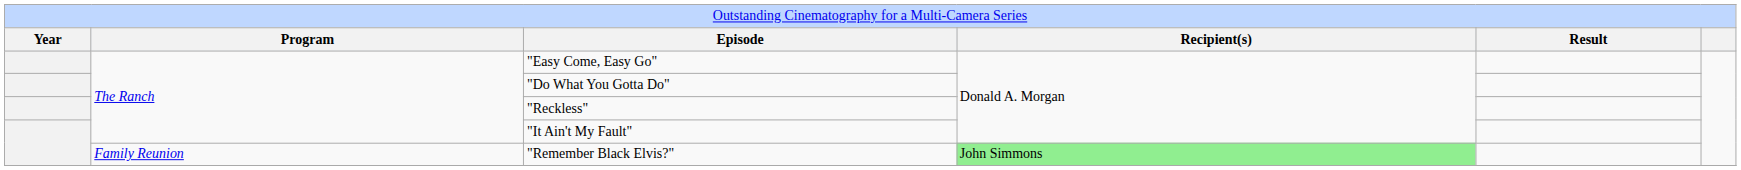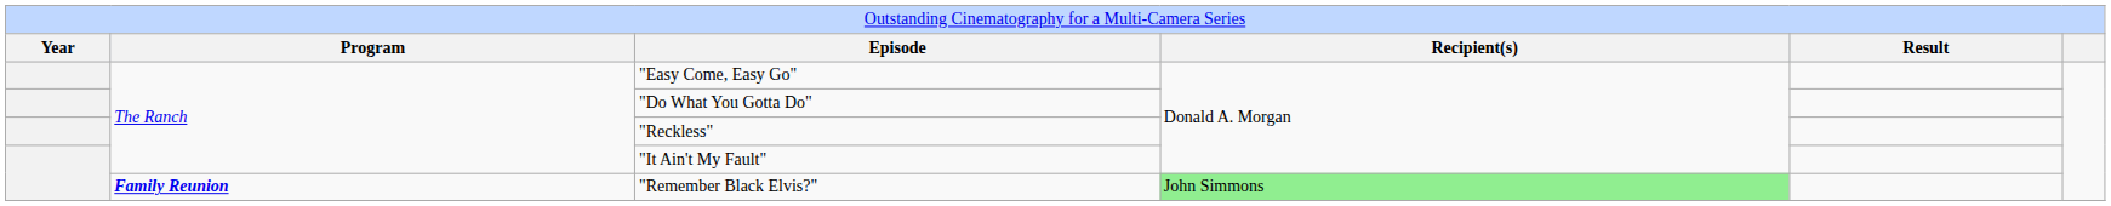"Remember Black Elvis?" | column 2: normal -> bold
